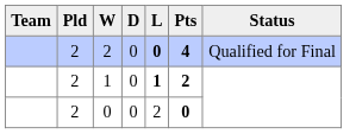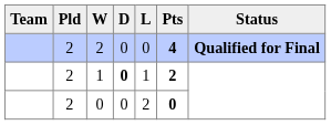row 2 | L: bold -> normal
row 2 | Status: normal -> bold
row 3 | D: normal -> bold
row 3 | L: bold -> normal
